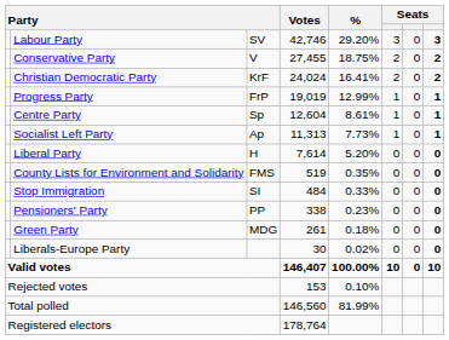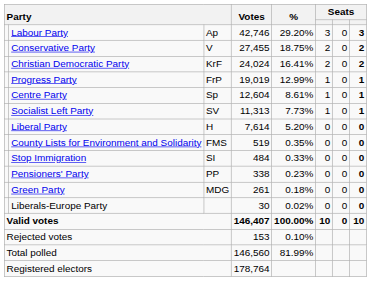Labour Party | column 3: SV -> Ap
Socialist Left Party | column 3: Ap -> SV
